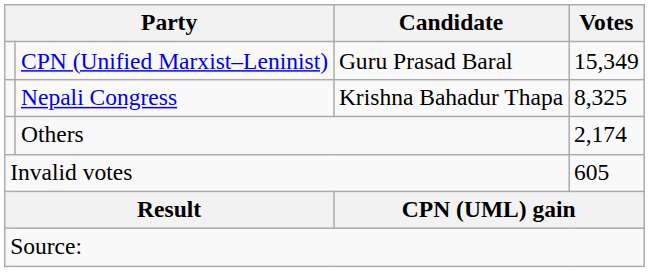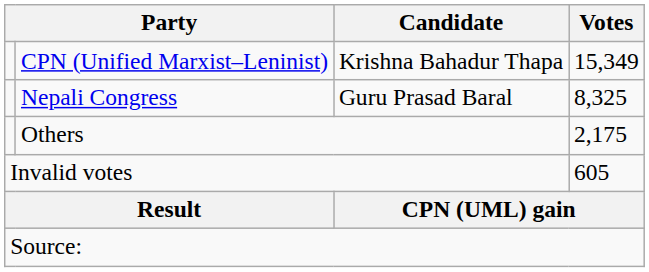CPN (Unified Marxist–Leninist) | Candidate: Guru Prasad Baral -> Krishna Bahadur Thapa
Nepali Congress | Candidate: Krishna Bahadur Thapa -> Guru Prasad Baral
Others | Votes: 2,174 -> 2,175
